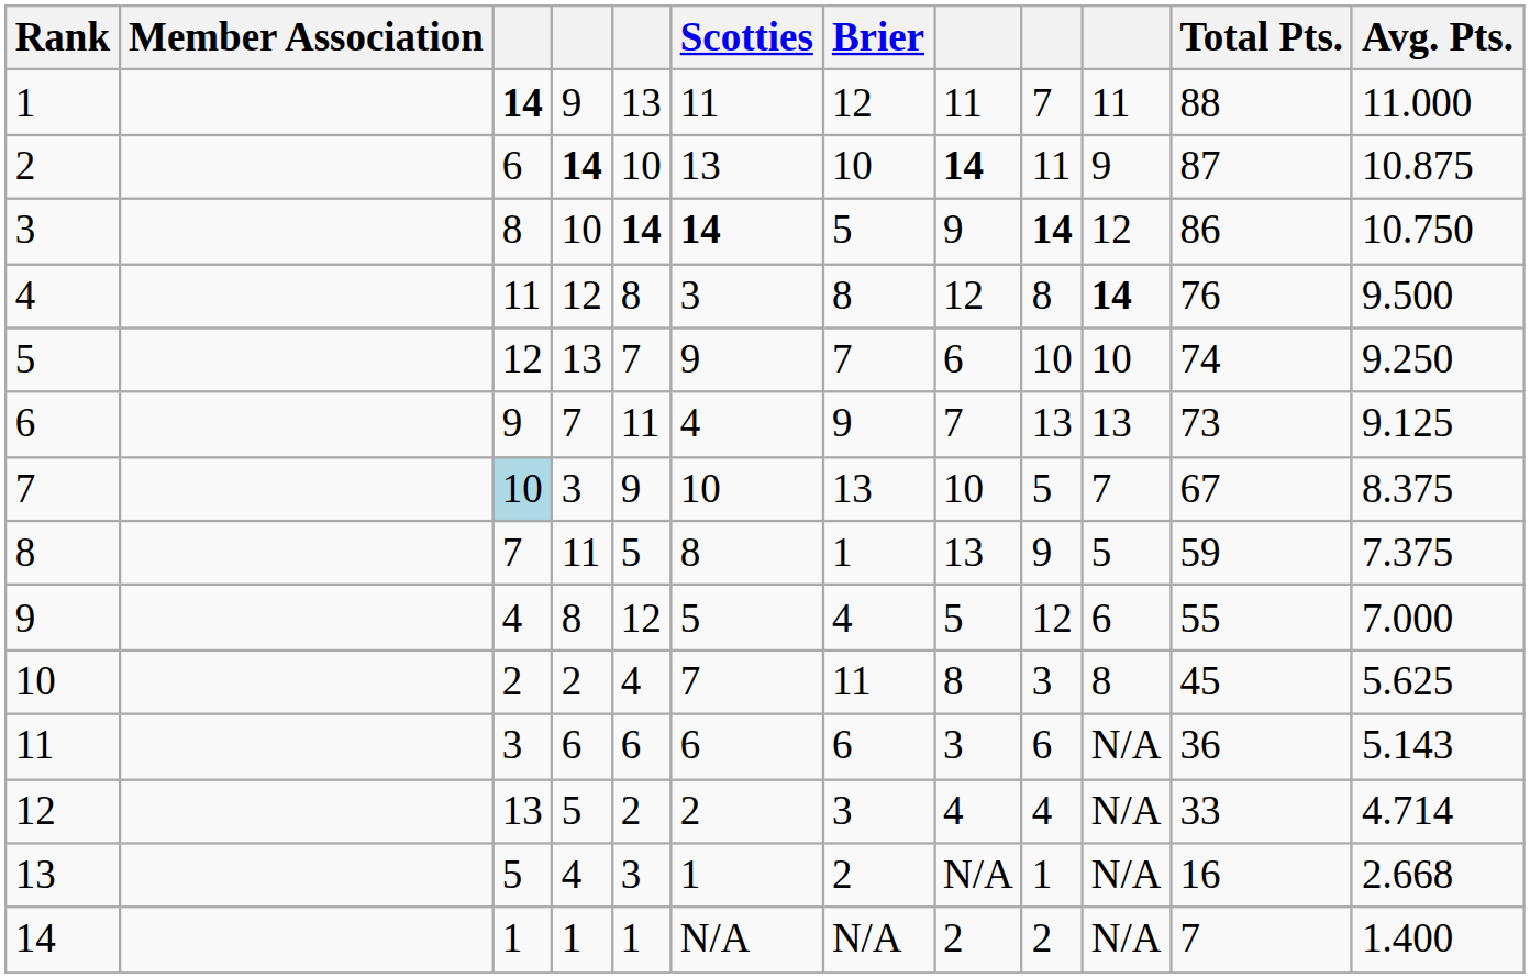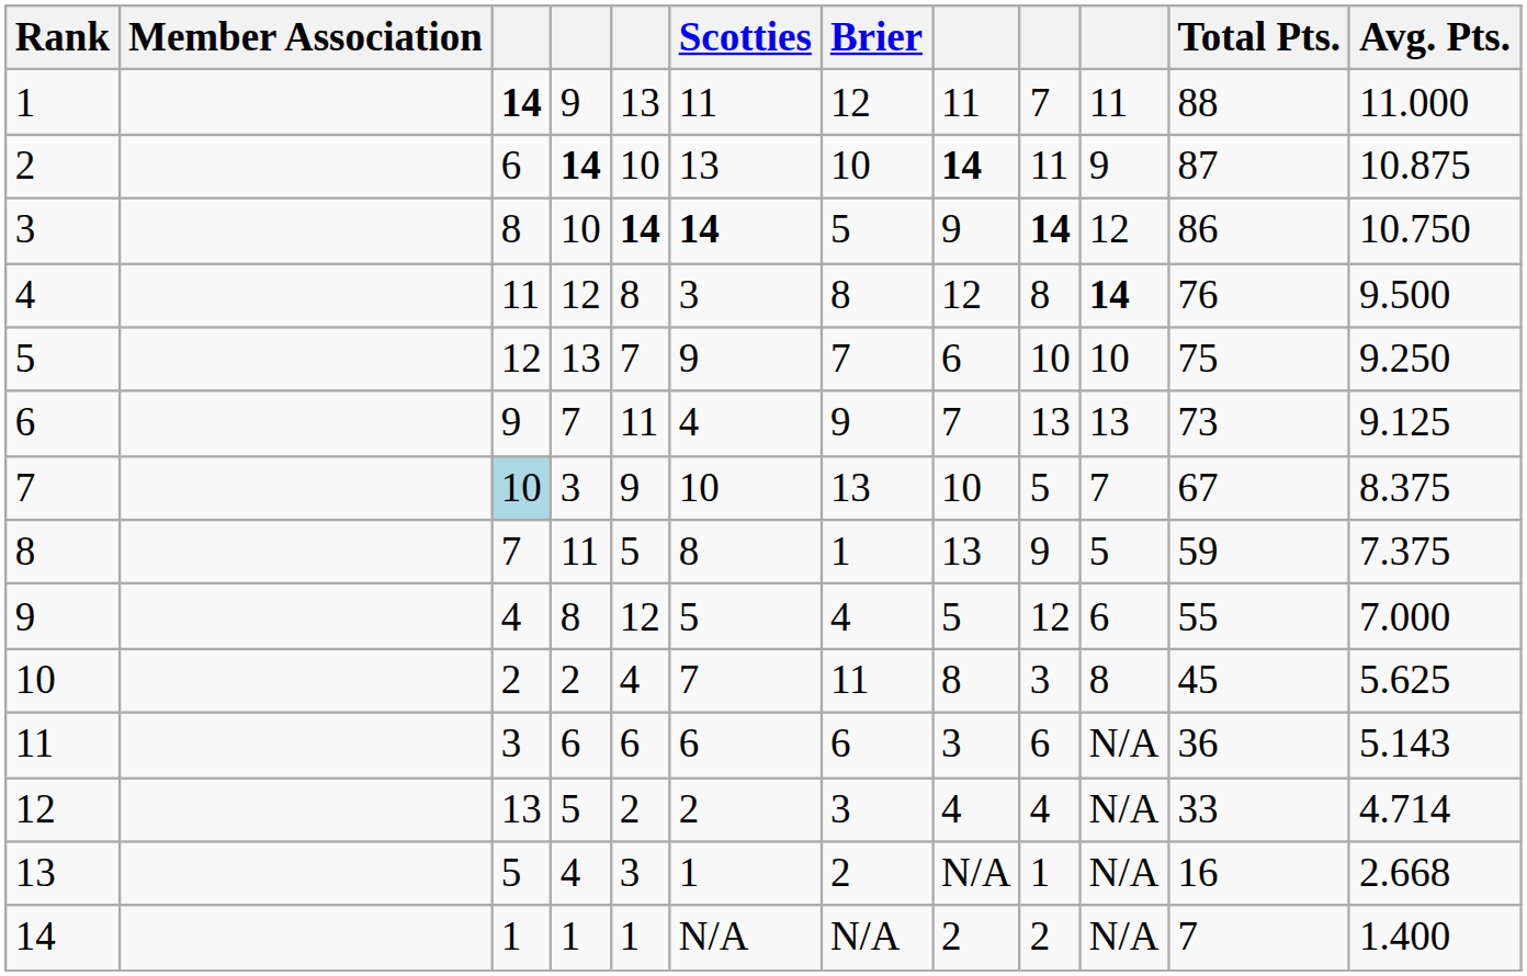row 6 | Total Pts.: 74 -> 75
